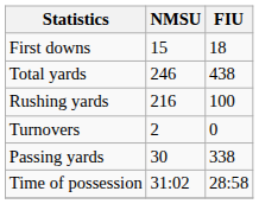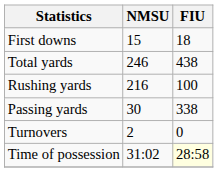rows swapped: Passing yards <-> Turnovers
Time of possession | FIU: no background -> lightyellow background
